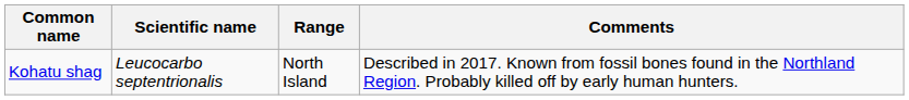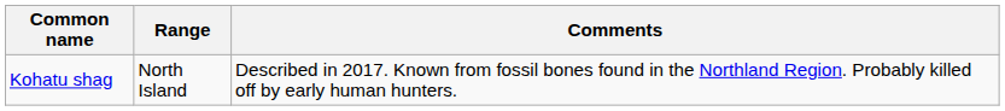- column: Scientific name | Leucocarbo septentrionalis
